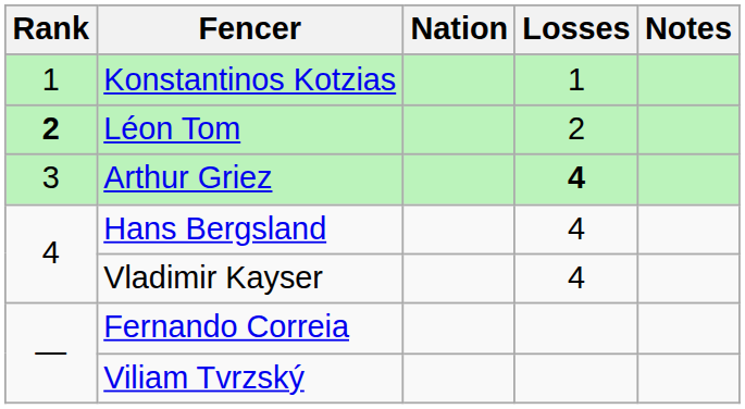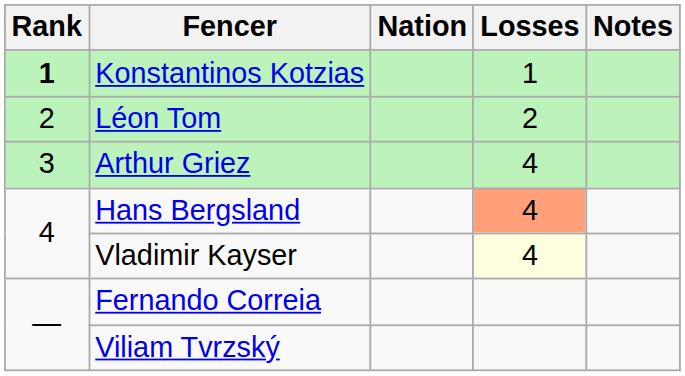Konstantinos Kotzias | Rank: normal -> bold
Léon Tom | Rank: bold -> normal
Arthur Griez | Losses: bold -> normal
Hans Bergsland | Losses: no background -> lightsalmon background
Vladimir Kayser | Losses: no background -> lightyellow background
